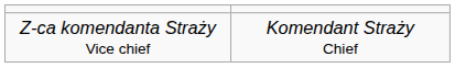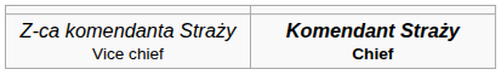Z-ca komendanta Straży Vice chief | column 2: normal -> bold
